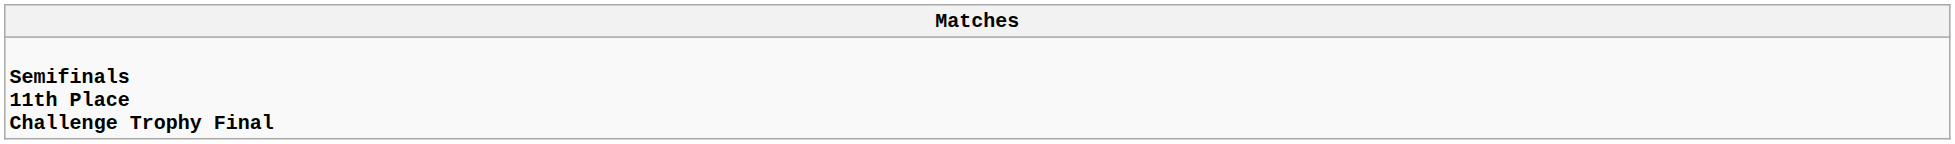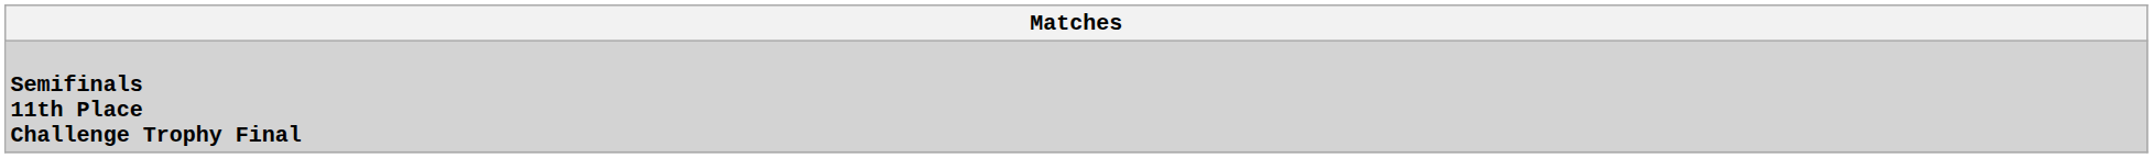row 2 | column 1: no background -> lightgrey background
